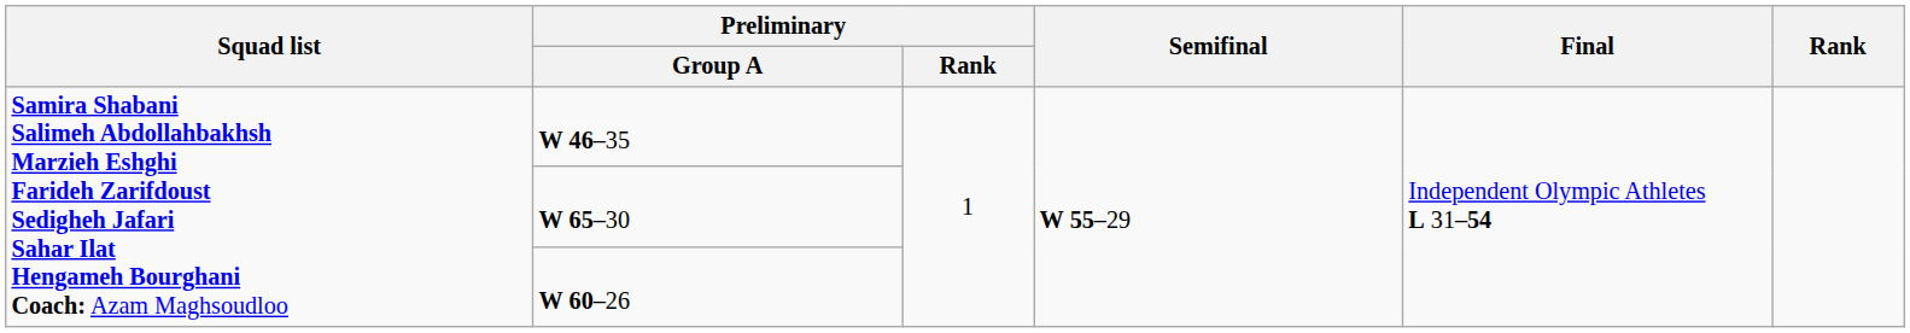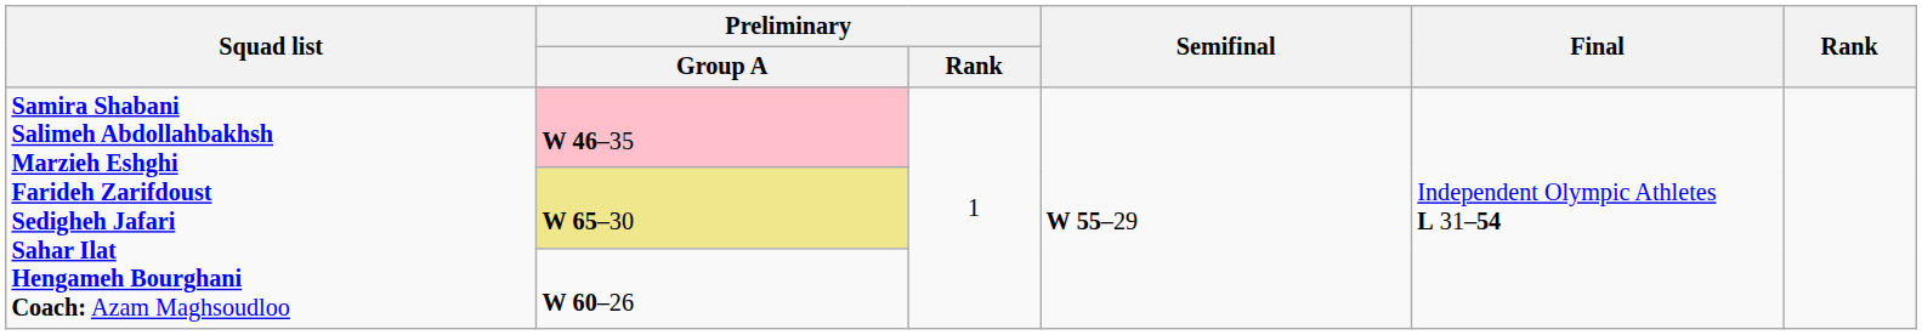W 46–35 | Preliminary / Group A: no background -> pink background
W 65–30 | Preliminary / Group A: no background -> khaki background
